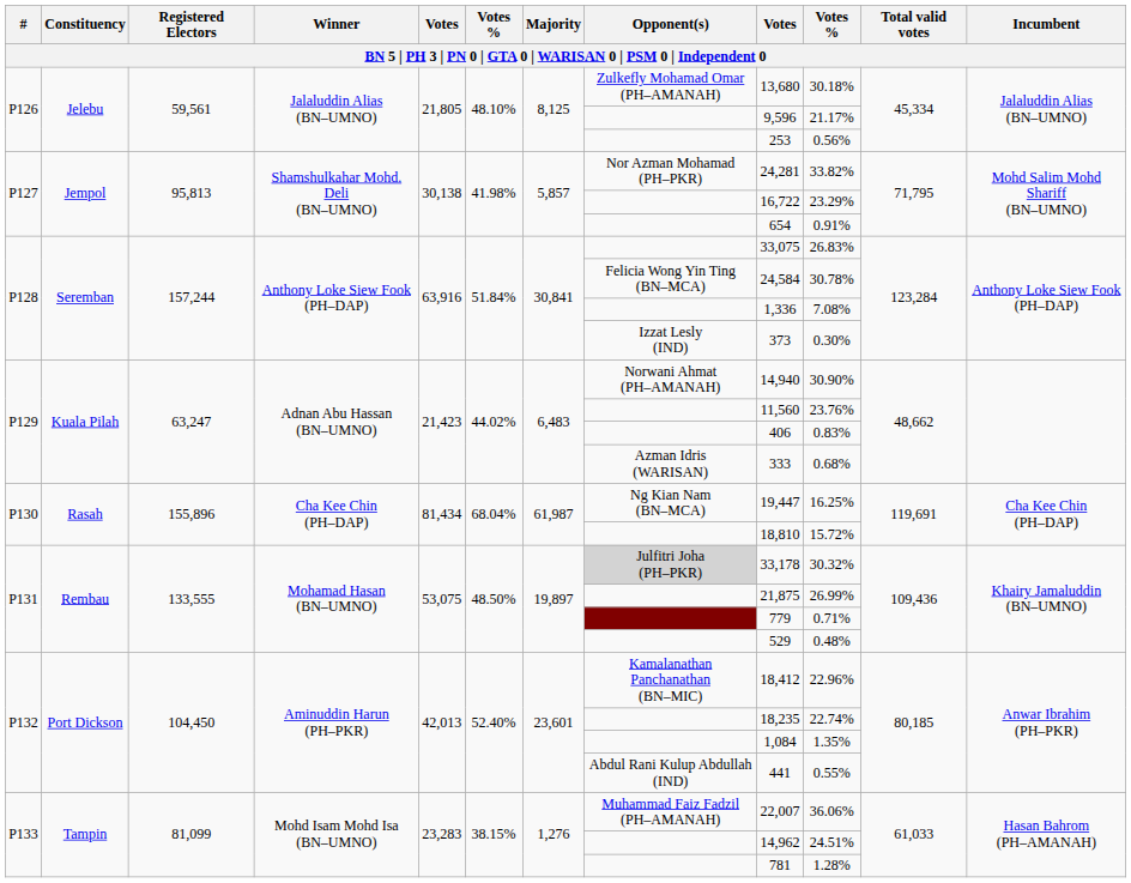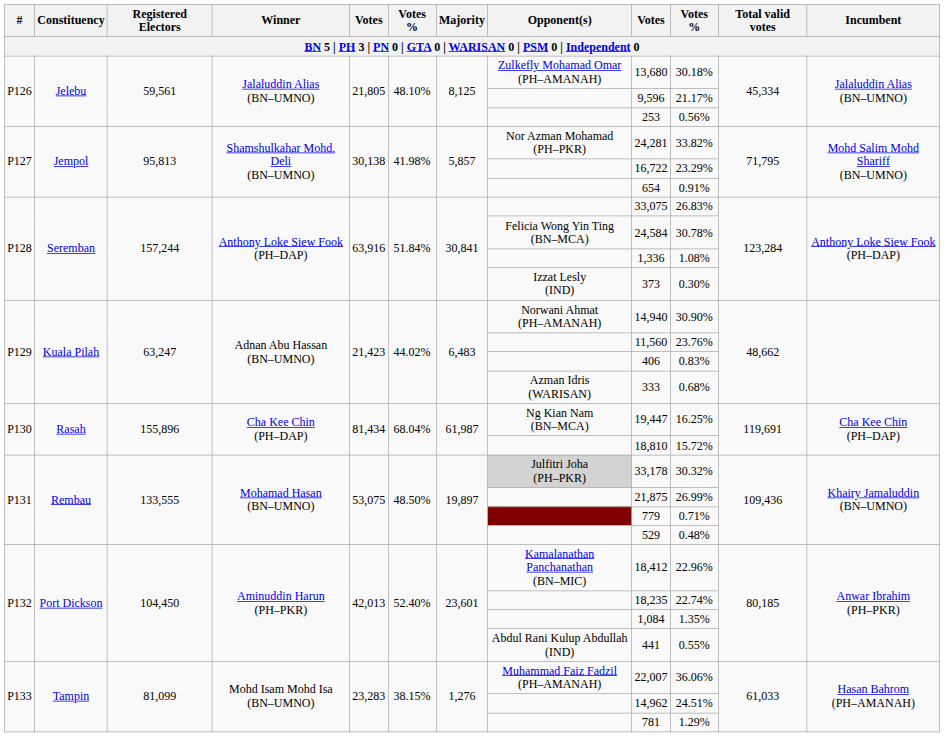row 11 | column 10: 7.08% -> 1.08%
row 29 | column 10: 1.28% -> 1.29%
